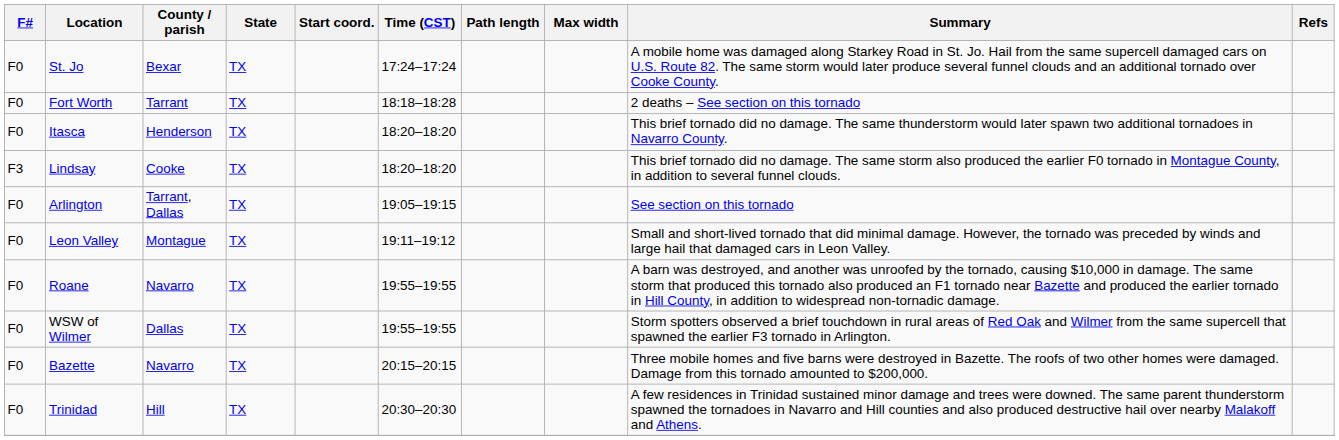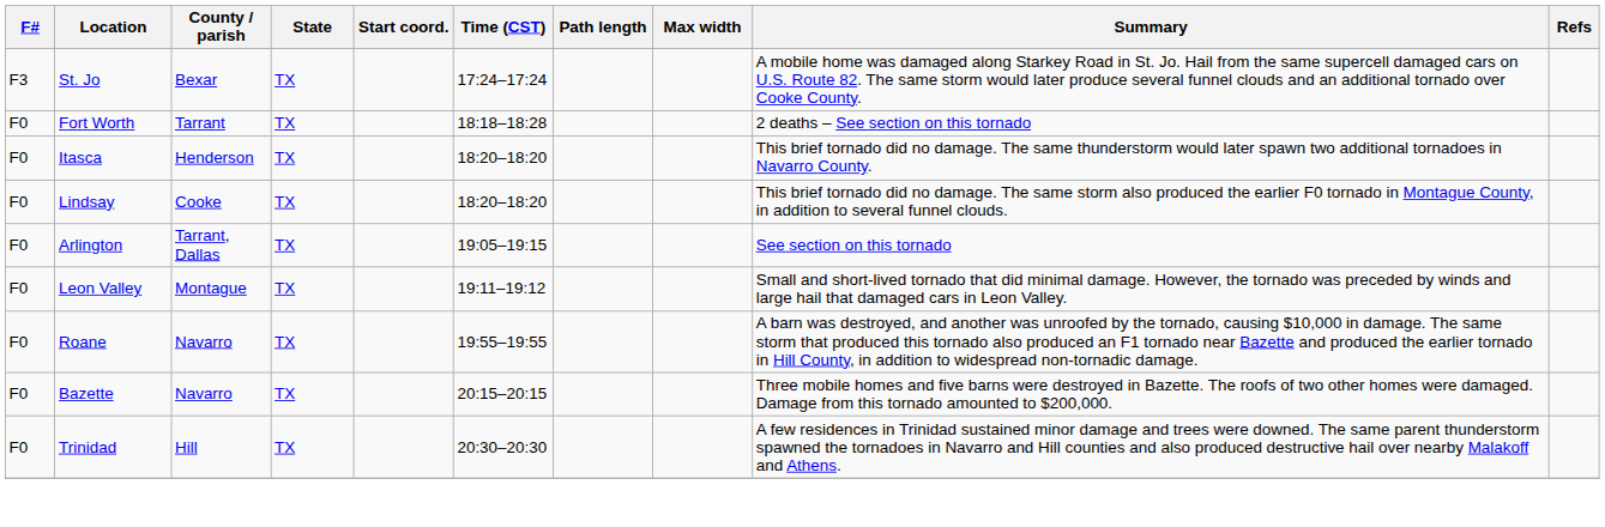St. Jo | F#: F0 -> F3
Lindsay | F#: F3 -> F0
- row: F0 | WSW of Wilmer | Dallas | TX | 19:55–19:55 | Storm spotters observed a brief touchdown in rural areas of Red Oak and Wilmer from the same supercell that spawned the earlier F3 tornado in Arlington.
